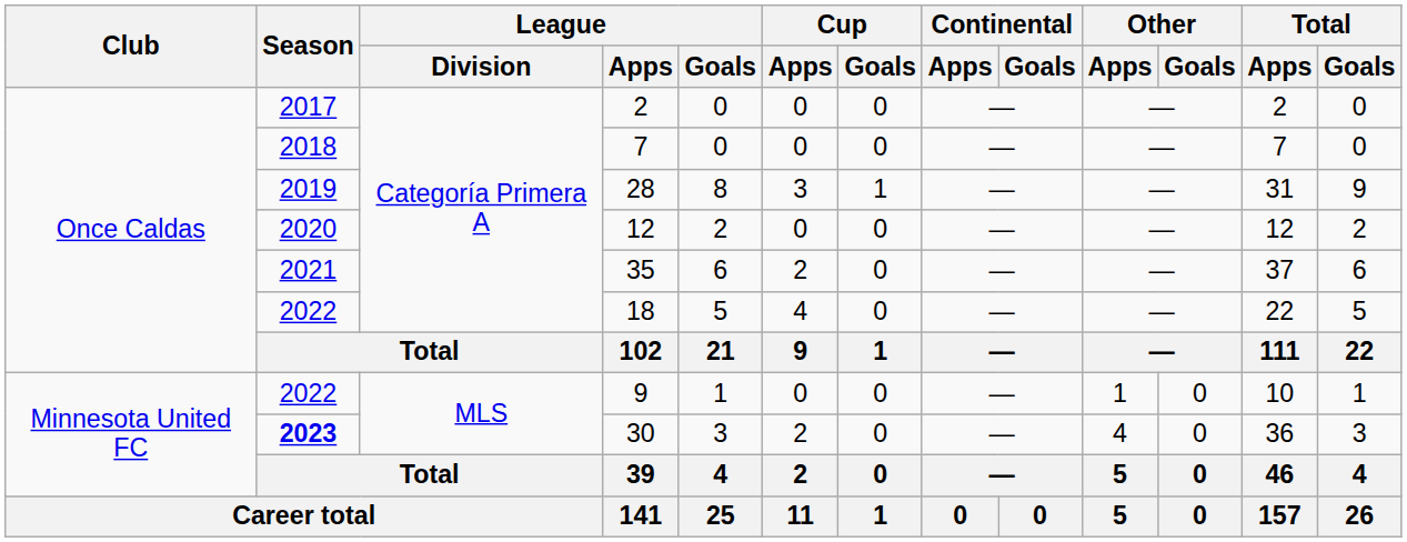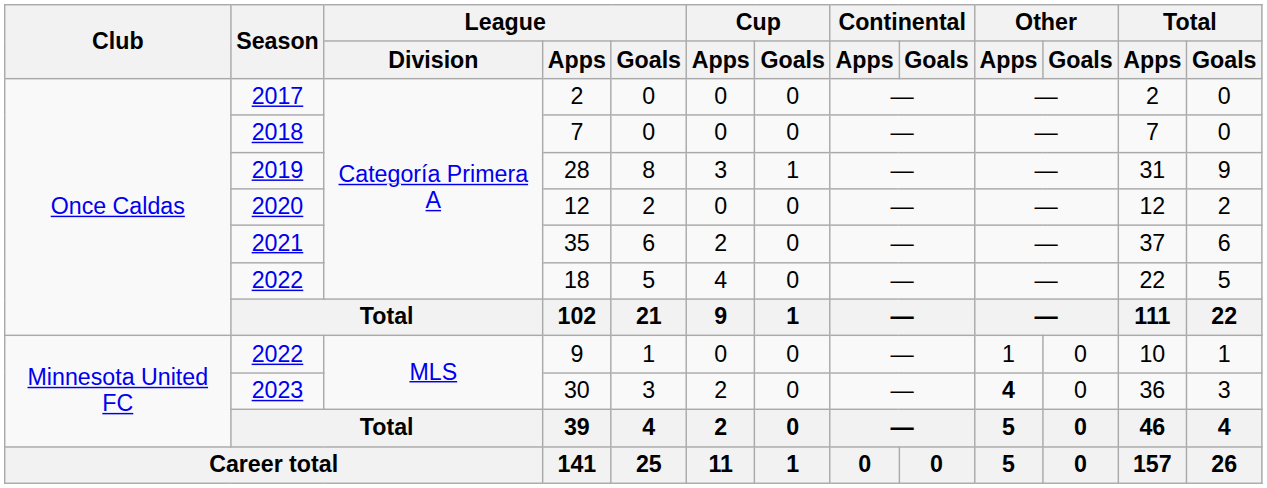30 | Season: bold -> normal
30 | Other / Apps: normal -> bold
